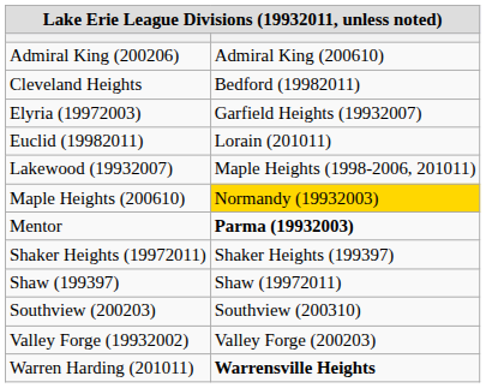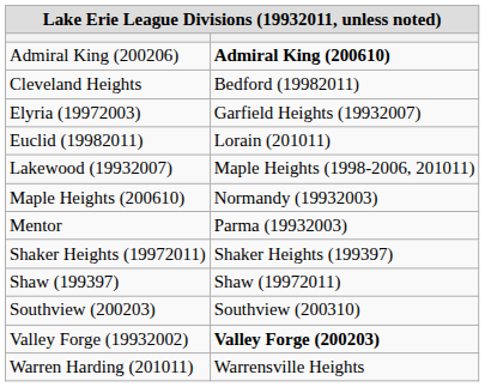Admiral King (200206) | column 2: normal -> bold
Maple Heights (200610) | column 2: gold background -> no background
Mentor | column 2: bold -> normal
Valley Forge (19932002) | column 2: normal -> bold
Warren Harding (201011) | column 2: bold -> normal
